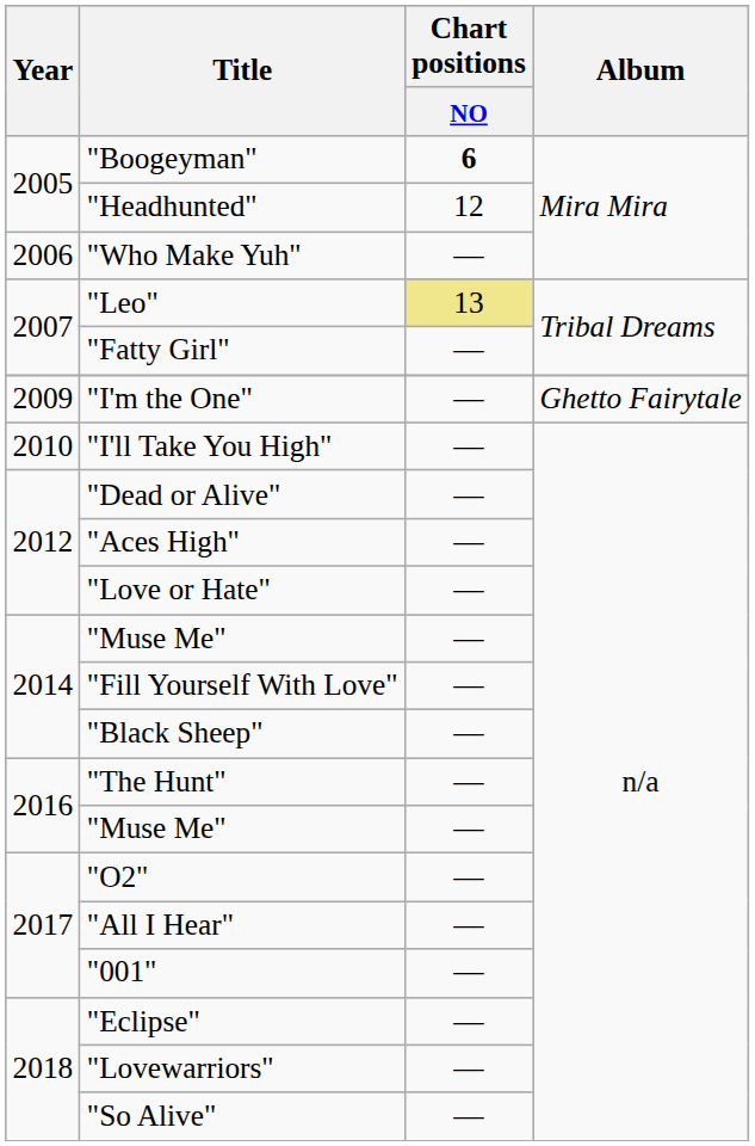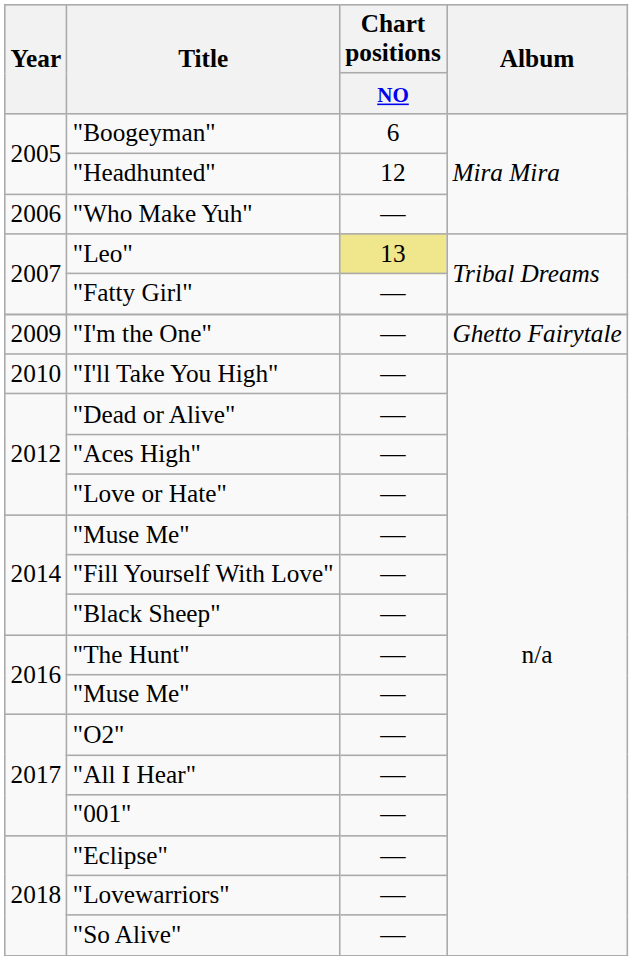"Boogeyman" | Chart positions / NO: bold -> normal
